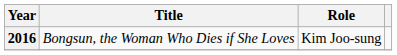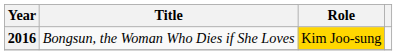2016 | Role: no background -> gold background
